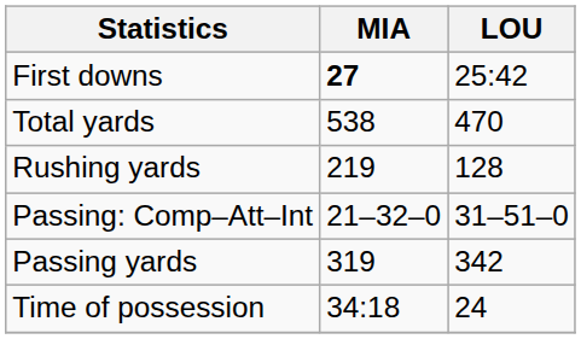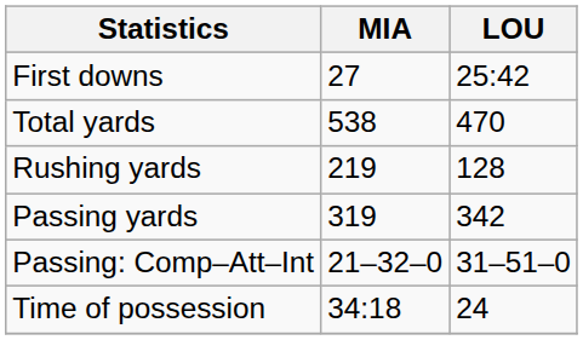First downs | MIA: bold -> normal
rows swapped: Passing yards <-> Passing: Comp–Att–Int
